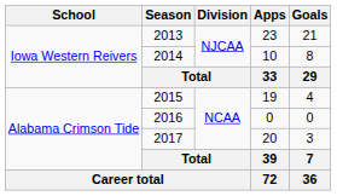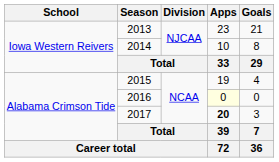2016 | Apps: no background -> lightyellow background
2017 | Apps: normal -> bold
